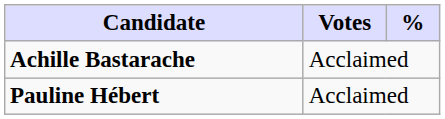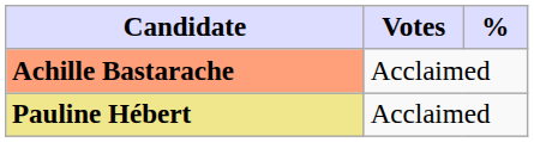Achille Bastarache | Candidate: no background -> lightsalmon background
Pauline Hébert | Candidate: no background -> khaki background
